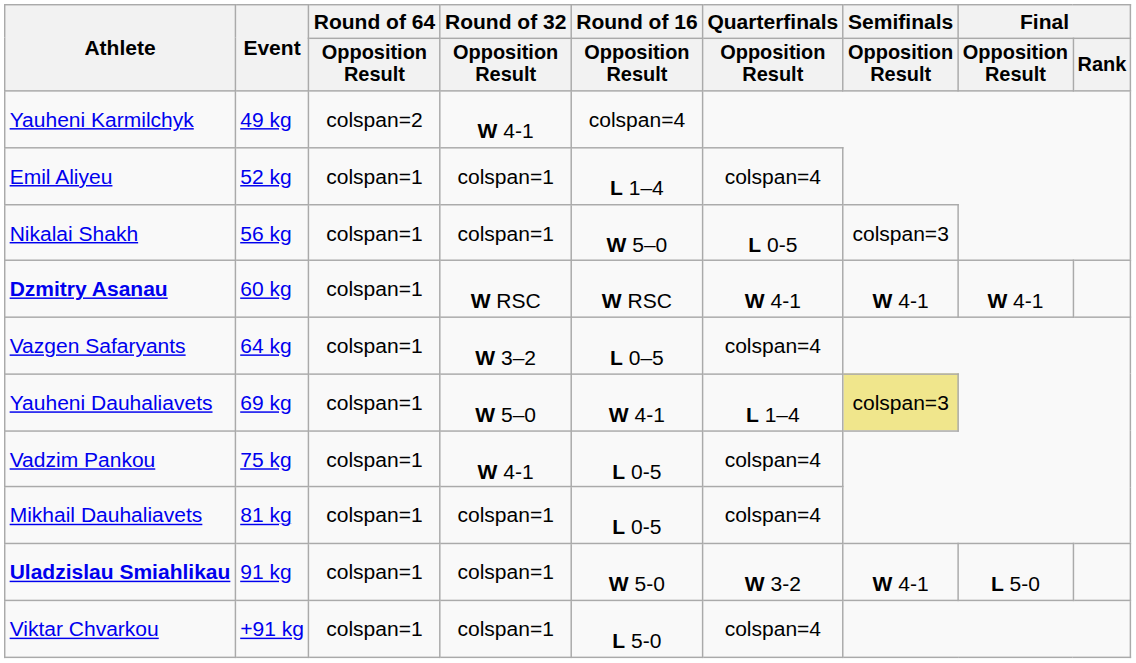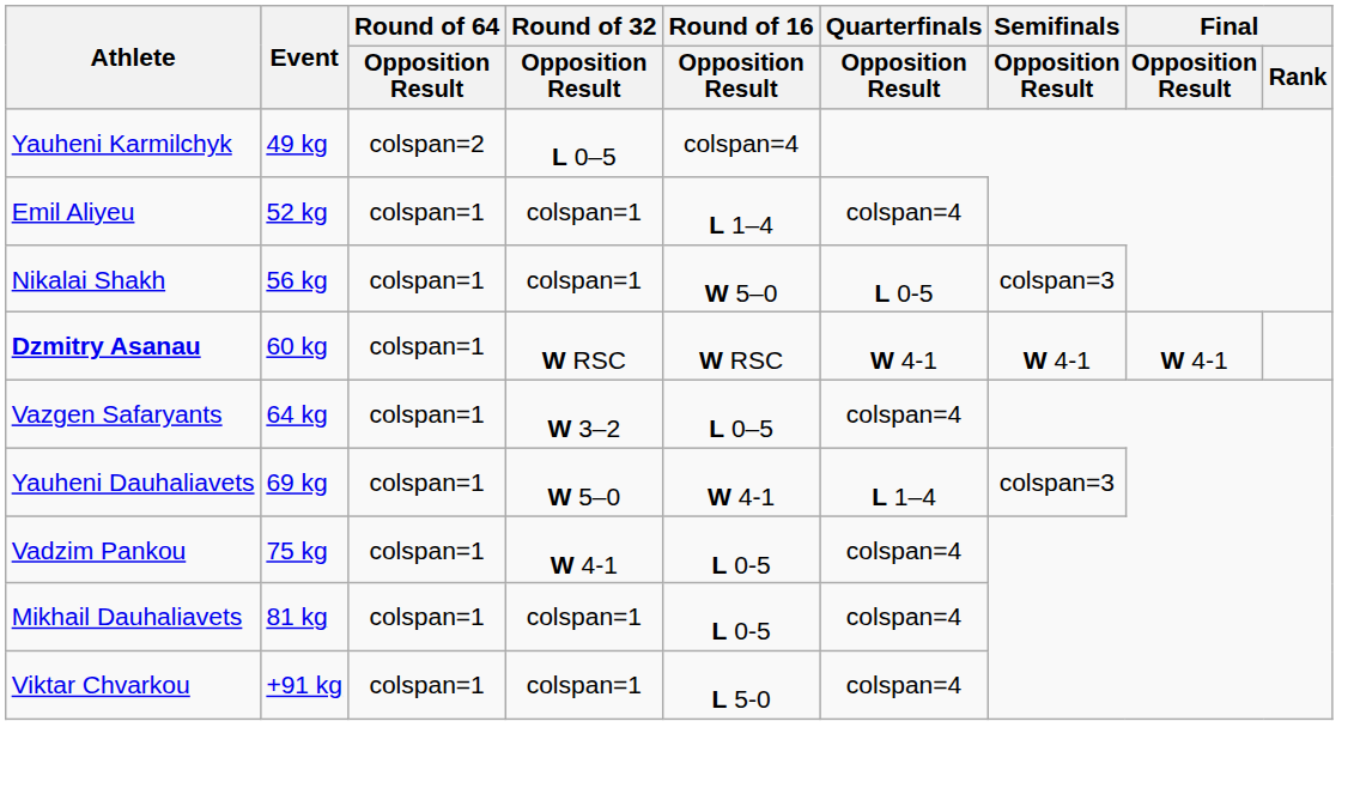Yauheni Karmilchyk | Round of 32 / Opposition Result: W 4-1 -> L 0–5
Yauheni Dauhaliavets | Semifinals / Opposition Result: khaki background -> no background
- row: Uladzislau Smiahlikau | 91 kg | colspan=1 | colspan=1 | W 5-0 | W 3-2 | W 4-1 | L 5-0
